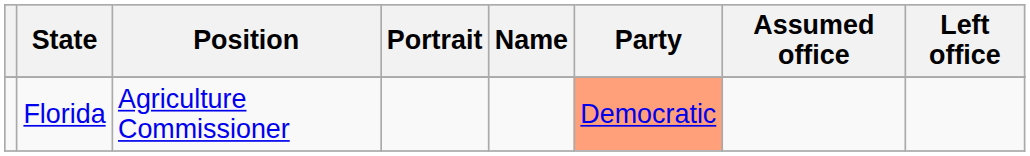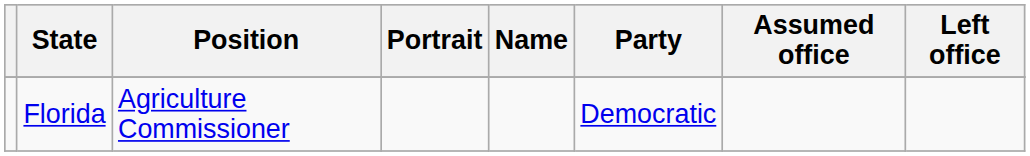Florida | Party: lightsalmon background -> no background
